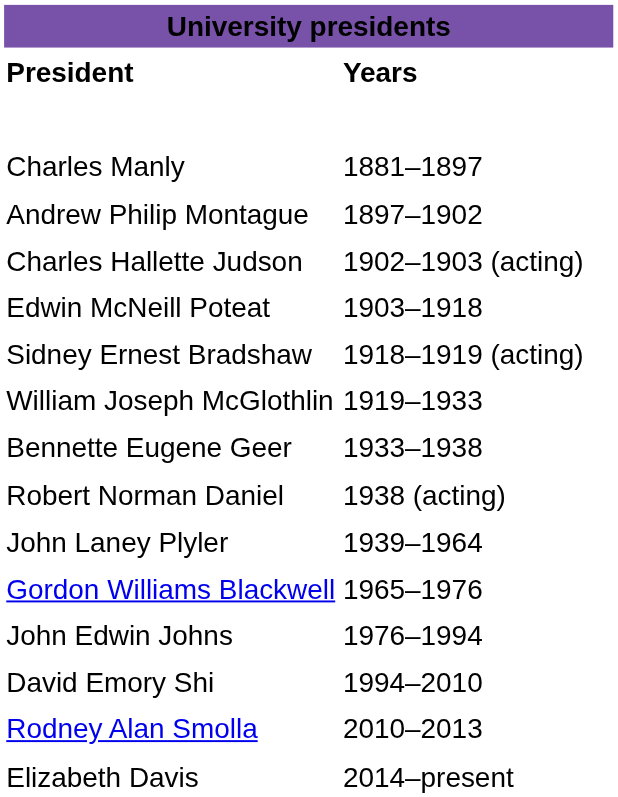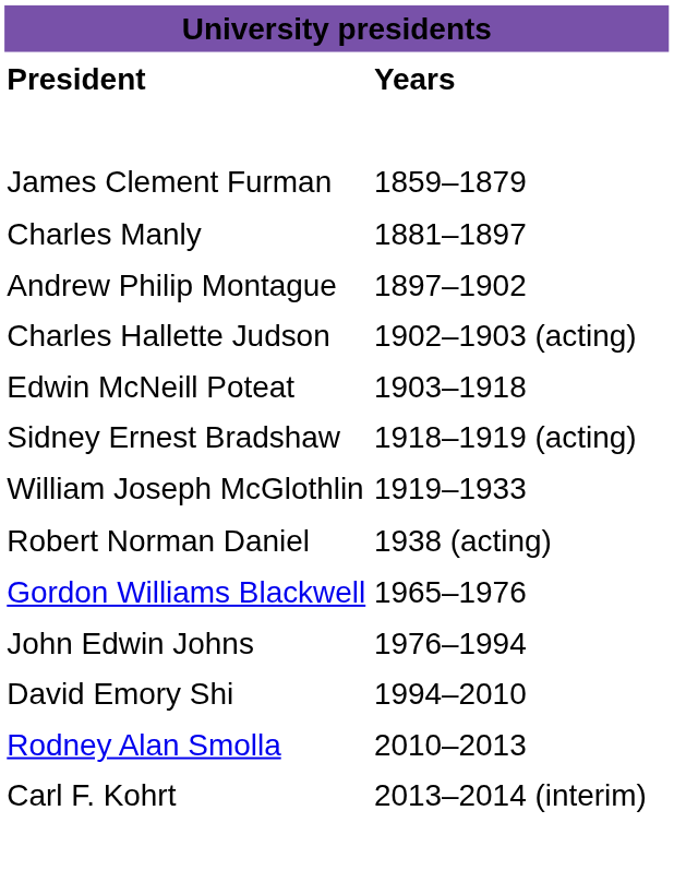+ row: James Clement Furman | 1859–1879
- row: Bennette Eugene Geer | 1933–1938
- row: John Laney Plyler | 1939–1964
+ row: Carl F. Kohrt | 2013–2014 (interim)
- row: Elizabeth Davis | 2014–present
